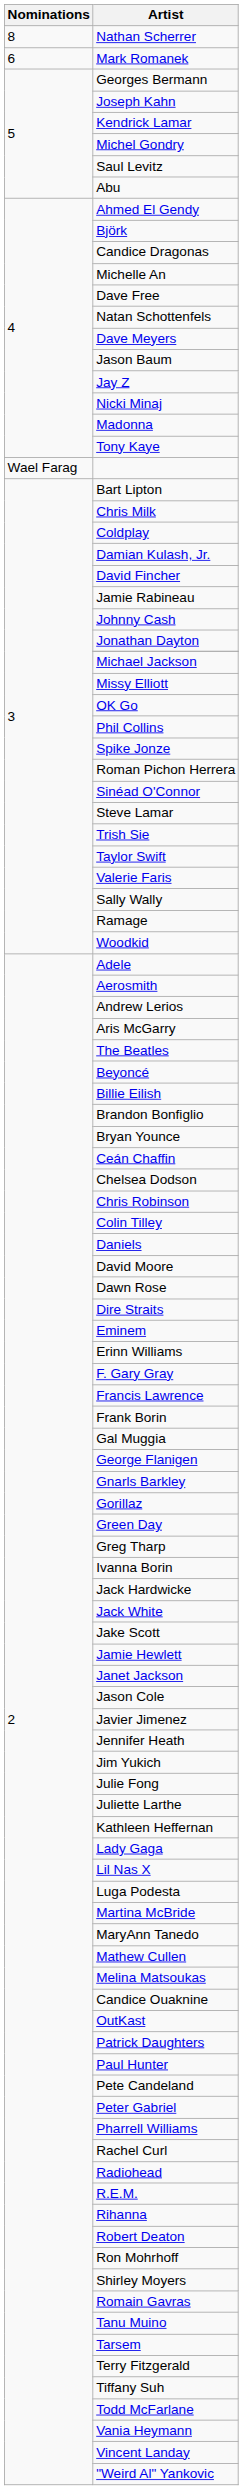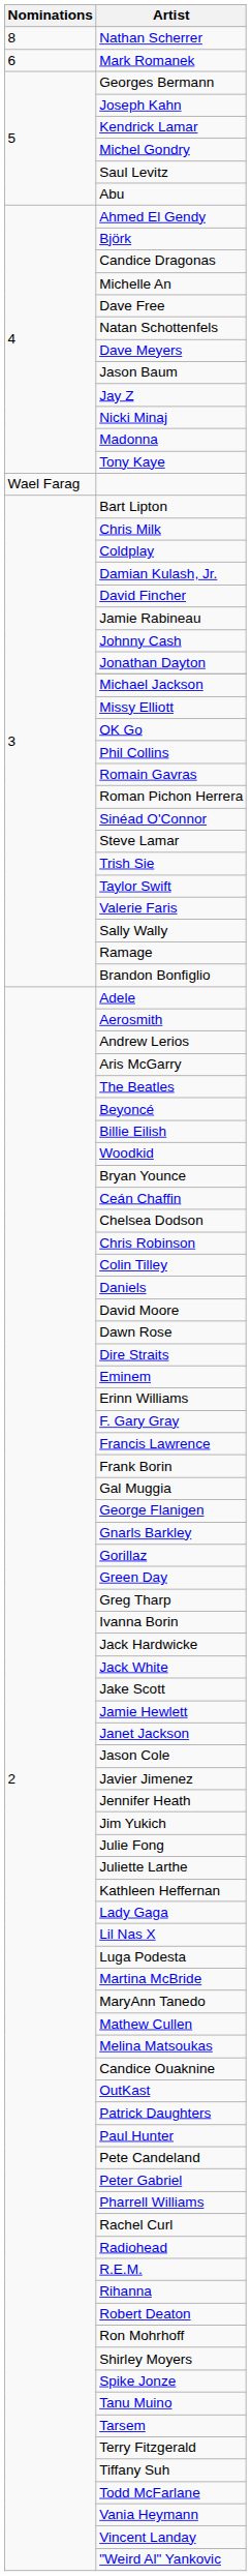row 35 | Artist: Spike Jonze -> Romain Gavras
row 44 | Artist: Woodkid -> Brandon Bonfiglio
row 52 | Artist: Brandon Bonfiglio -> Woodkid
row 107 | Artist: Romain Gavras -> Spike Jonze
